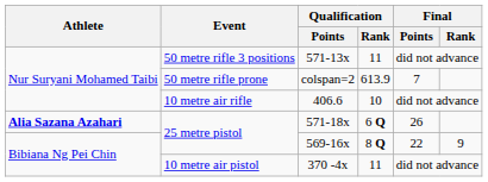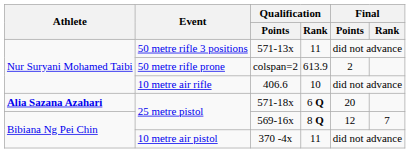colspan=2 | Final / Points: 7 -> 2
571-18x | Final / Points: 26 -> 20
569-16x | Final / Points: 22 -> 12
569-16x | Final / Rank: 9 -> 7
